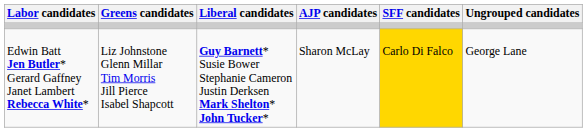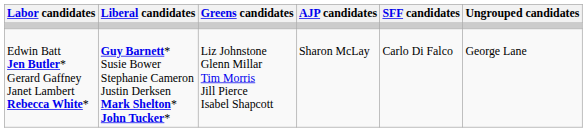columns swapped: Liberal candidates <-> Greens candidates
row 3 | SFF candidates: gold background -> no background
